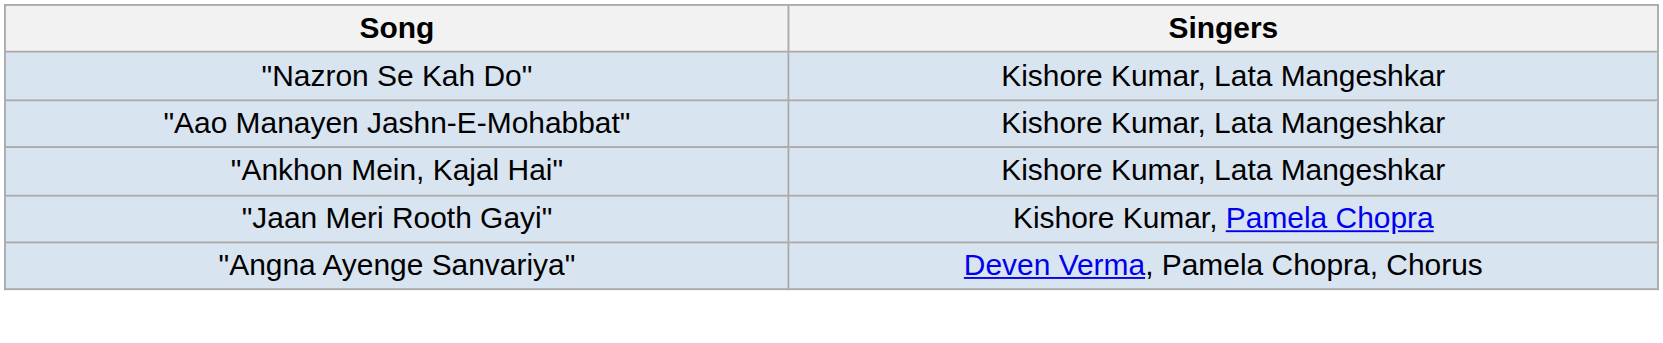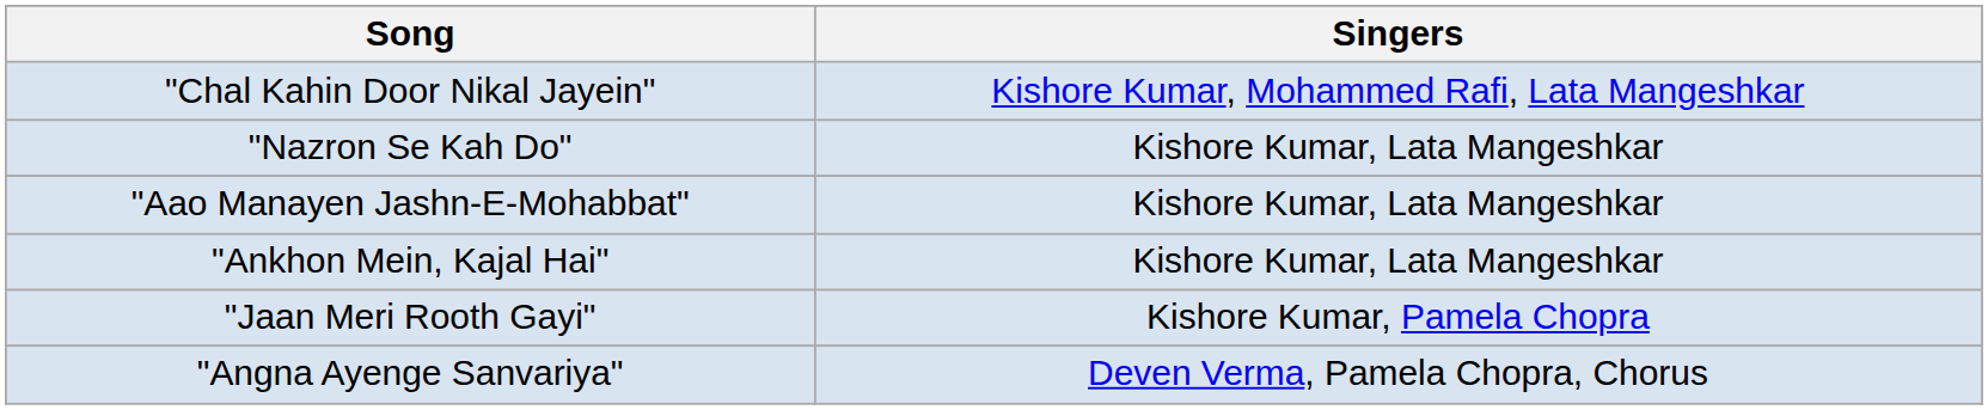+ row: "Chal Kahin Door Nikal Jayein" | Kishore Kumar, Mohammed Rafi, Lata Mangeshkar
